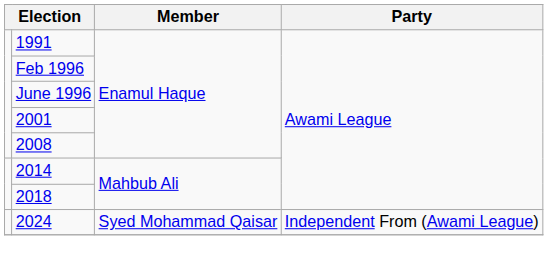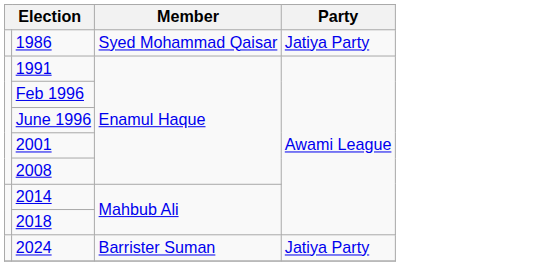+ row: 1986 | Syed Mohammad Qaisar | Jatiya Party
2024 | Member: Syed Mohammad Qaisar -> Barrister Suman
2024 | Party: Independent From (Awami League) -> Jatiya Party
